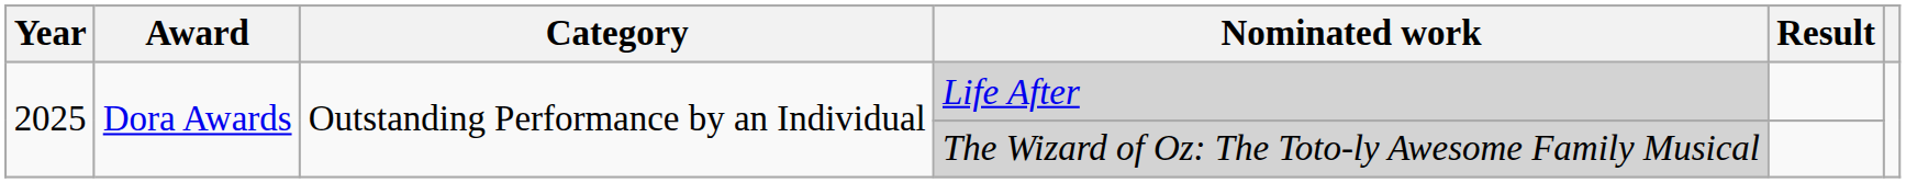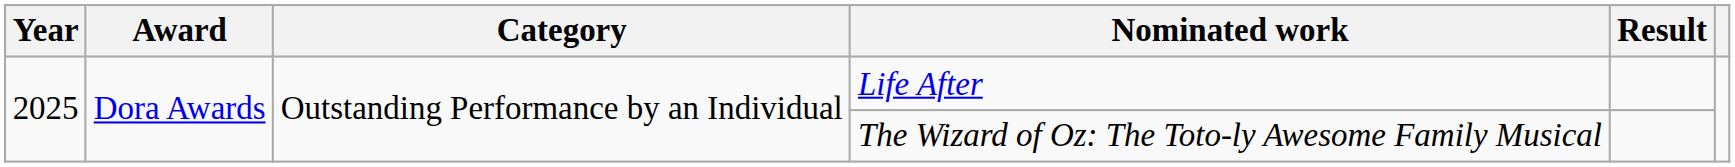Life After | Nominated work: lightgrey background -> no background
The Wizard of Oz: The Toto-ly Awesome Family Musical | Nominated work: lightgrey background -> no background
